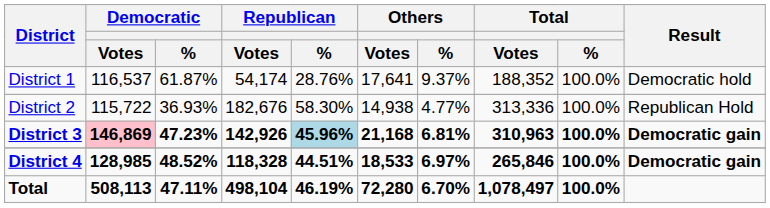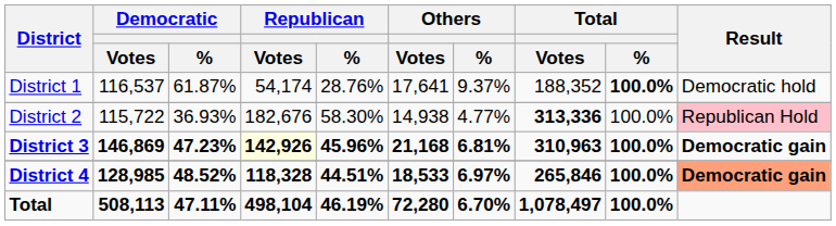District 1 | Total / %: normal -> bold
District 2 | Total / Votes: normal -> bold
District 2 | Result: no background -> pink background
District 3 | Democratic / Votes: pink background -> no background
District 3 | Republican / Votes: no background -> lightyellow background
District 3 | Republican / %: lightblue background -> no background
District 4 | Result: no background -> lightsalmon background
